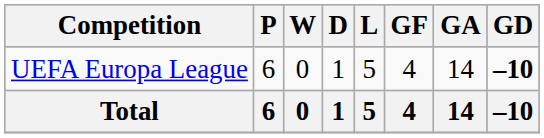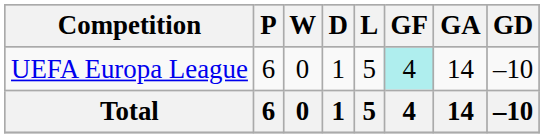UEFA Europa League | GF: no background -> paleturquoise background
UEFA Europa League | GD: bold -> normal
